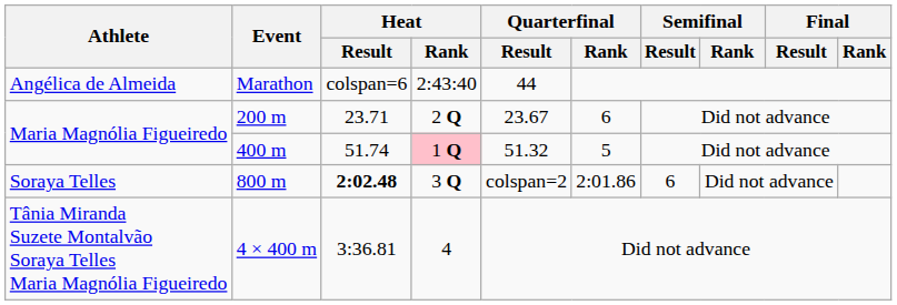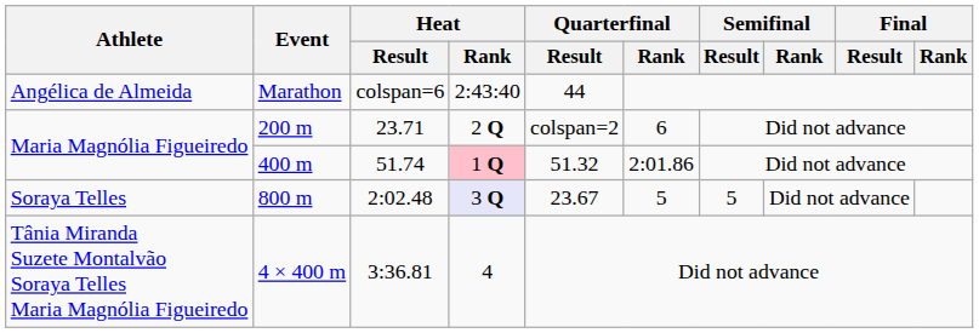200 m | Quarterfinal / Result: 23.67 -> colspan=2
400 m | Quarterfinal / Rank: 5 -> 2:01.86
800 m | Heat / Result: bold -> normal
800 m | Heat / Rank: no background -> lavender background
800 m | Quarterfinal / Result: colspan=2 -> 23.67
800 m | Quarterfinal / Rank: 2:01.86 -> 5
800 m | Semifinal / Result: 6 -> 5
